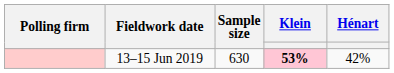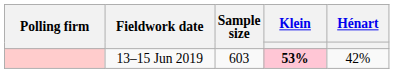13–15 Jun 2019 | Sample size: 630 -> 603
